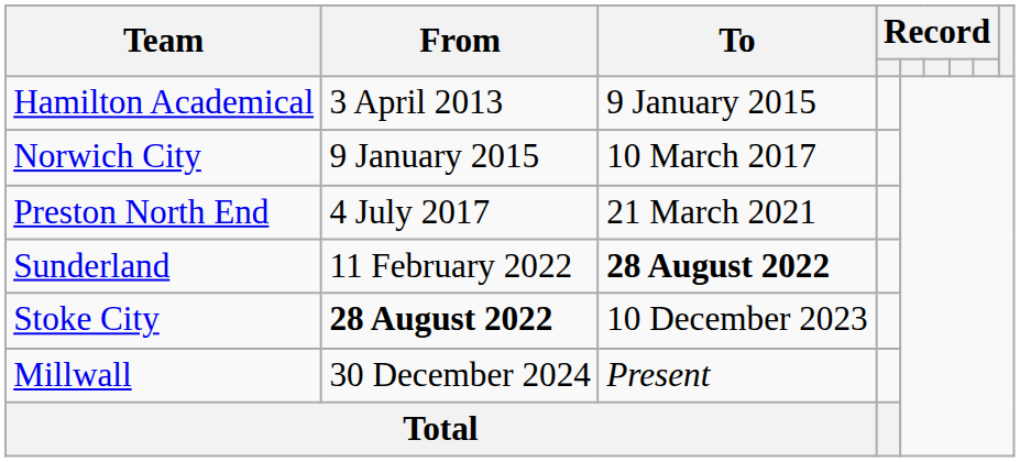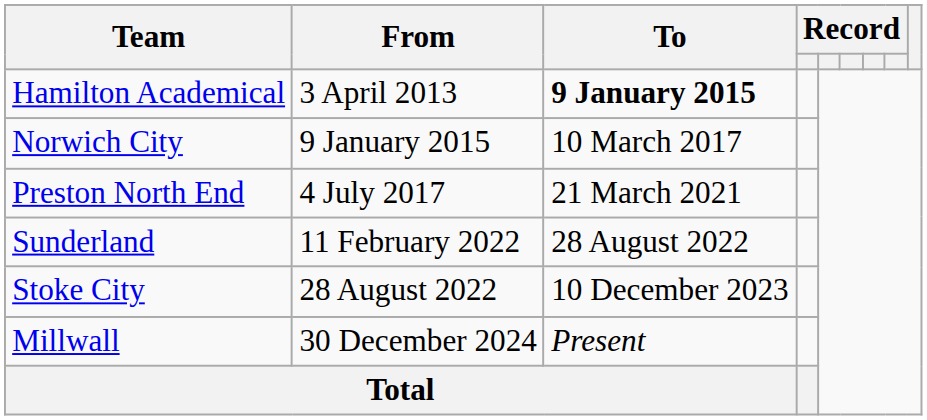Hamilton Academical | To: normal -> bold
Sunderland | To: bold -> normal
Stoke City | From: bold -> normal
